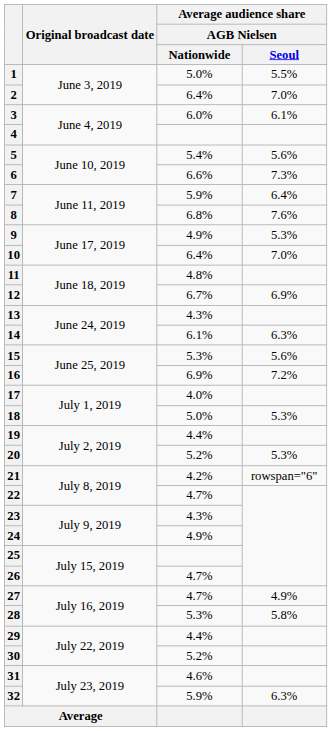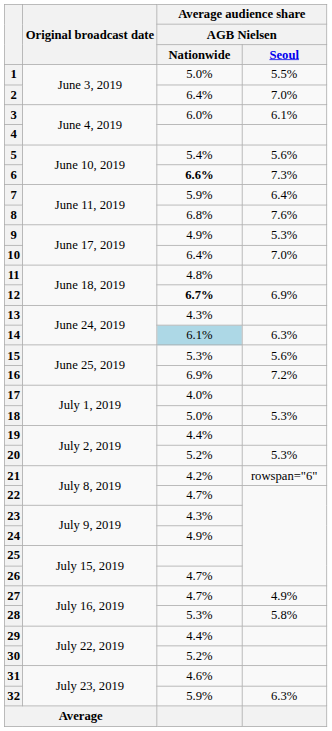6 | Average audience share / AGB Nielsen / Nationwide: normal -> bold
12 | Average audience share / AGB Nielsen / Nationwide: normal -> bold
14 | Average audience share / AGB Nielsen / Nationwide: no background -> lightblue background
